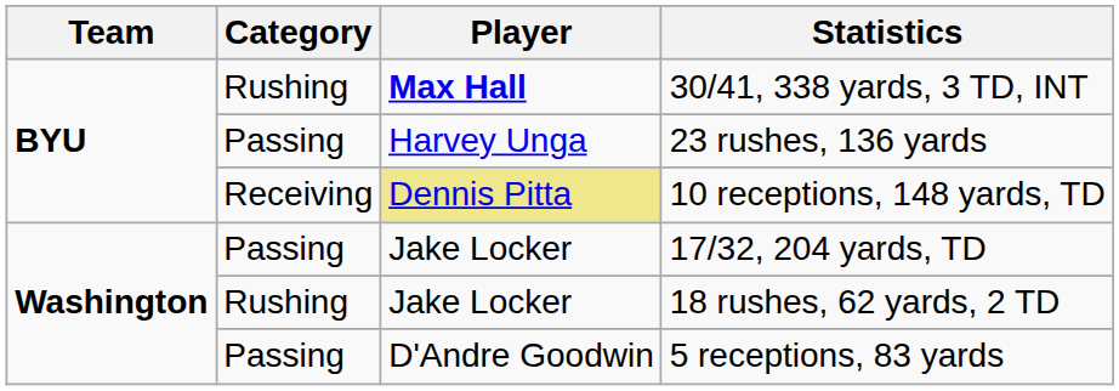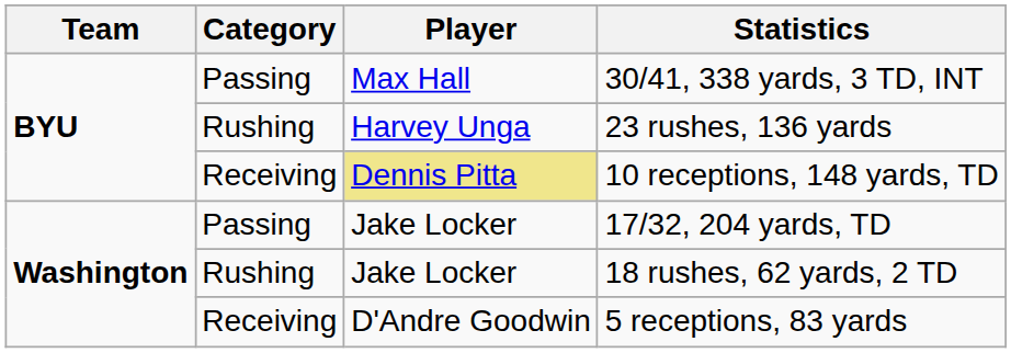30/41, 338 yards, 3 TD, INT | Category: Rushing -> Passing
30/41, 338 yards, 3 TD, INT | Player: bold -> normal
23 rushes, 136 yards | Category: Passing -> Rushing
5 receptions, 83 yards | Category: Passing -> Receiving
